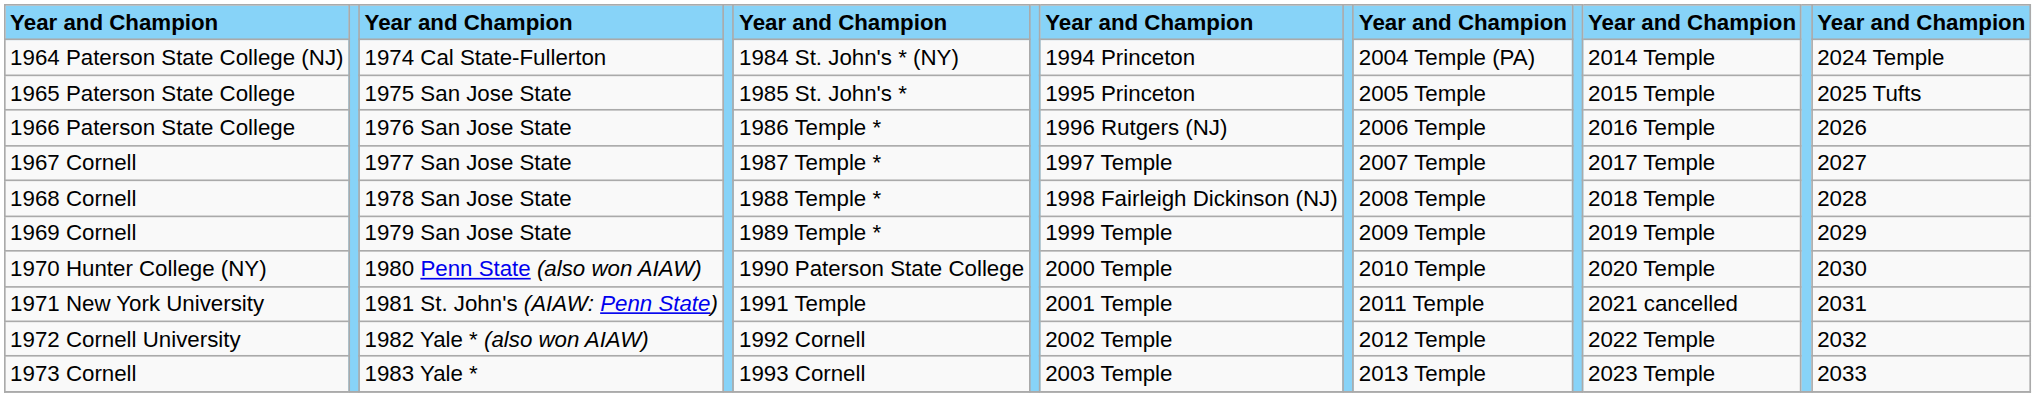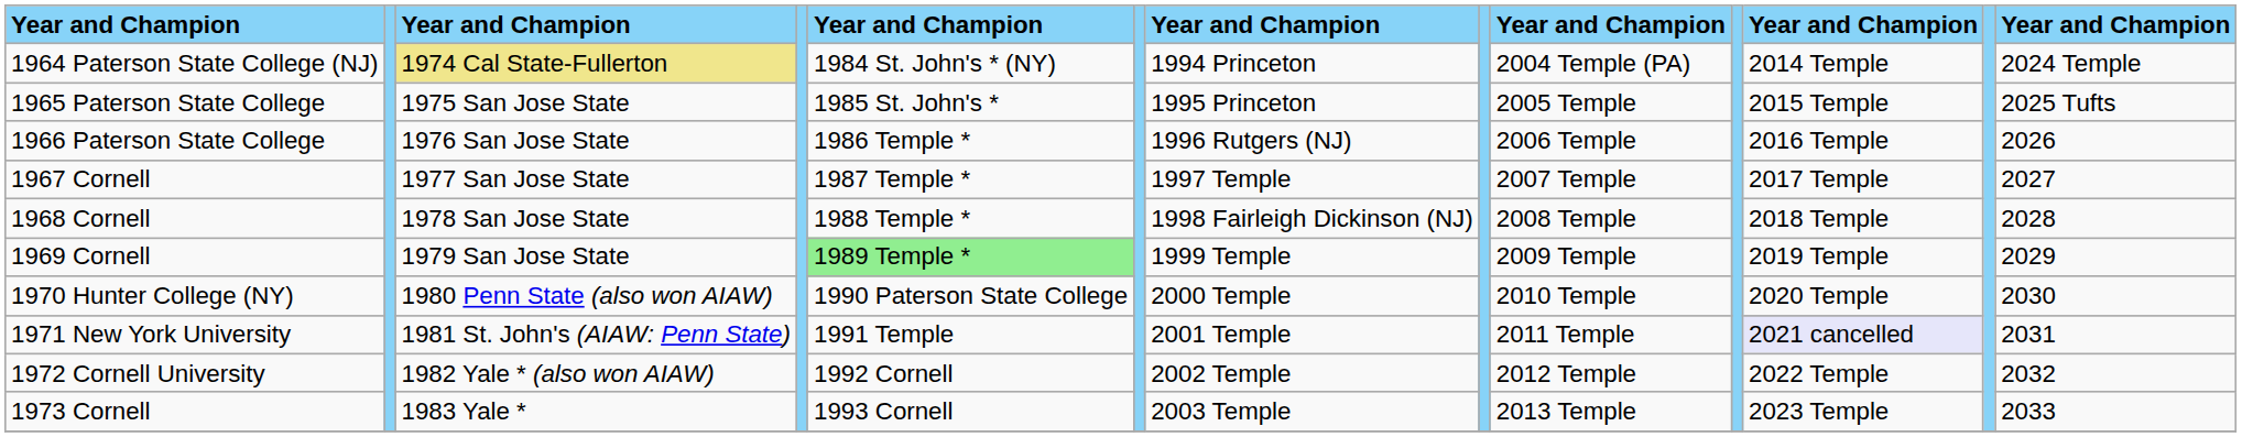1964 Paterson State College (NJ) | column 3: no background -> khaki background
1969 Cornell | column 5: no background -> lightgreen background
1971 New York University | column 11: no background -> lavender background
